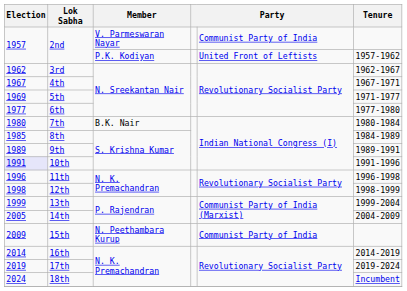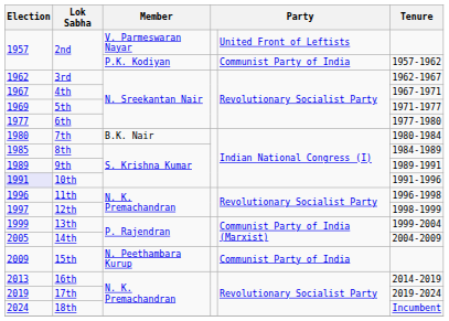2nd / V. Parmeswaran Nayar | column 5: Communist Party of India -> United Front of Leftists
2nd / P.K. Kodiyan | column 5: United Front of Leftists -> Communist Party of India
12th | Election: 1998 -> 1997
16th | Election: 2014 -> 2013
